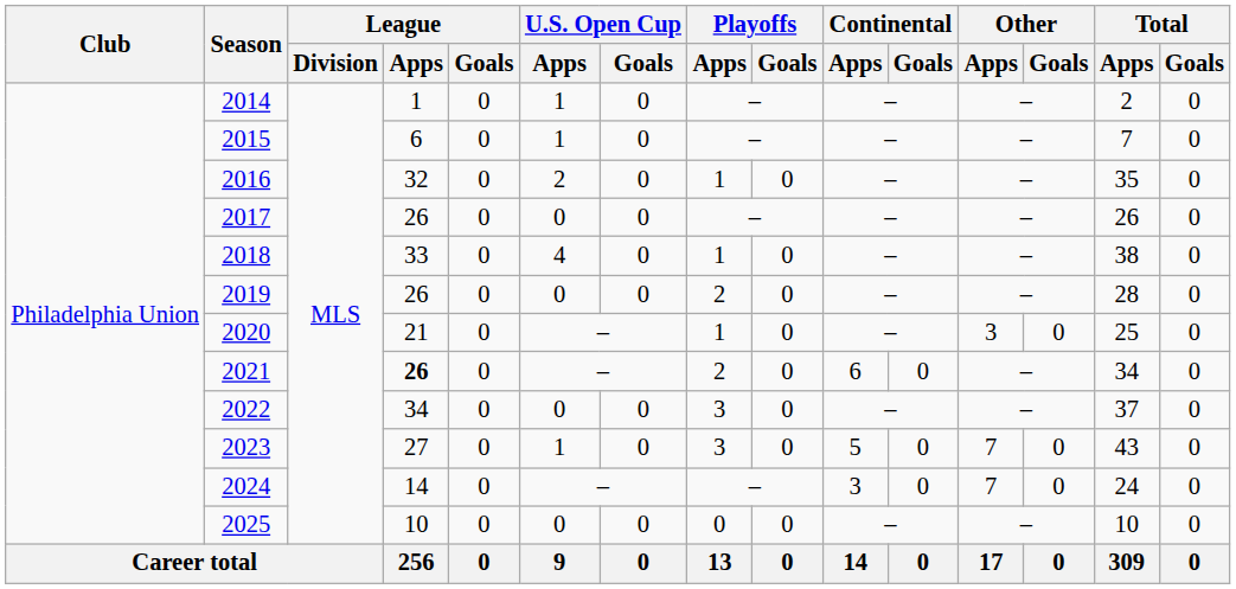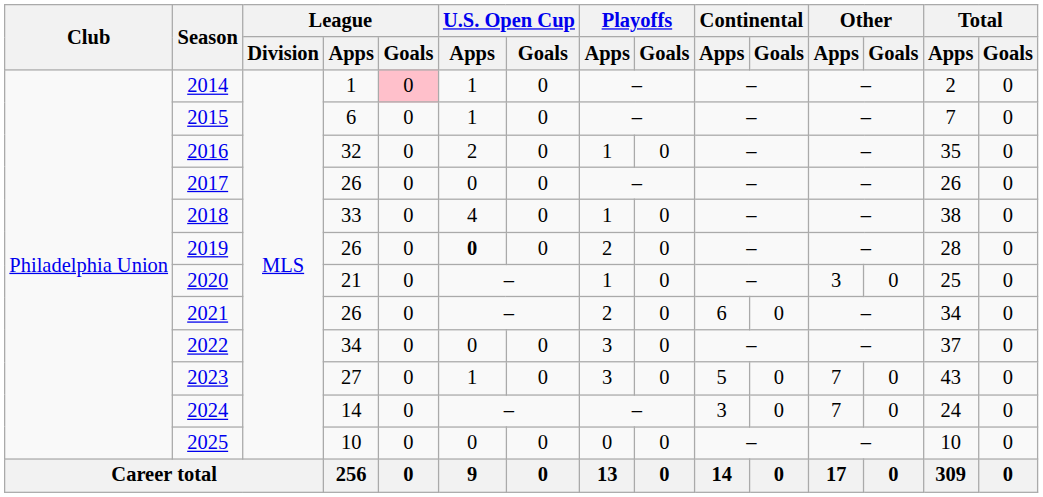2014 | League / Goals: no background -> pink background
2019 | U.S. Open Cup / Apps: normal -> bold
2021 | League / Apps: bold -> normal
